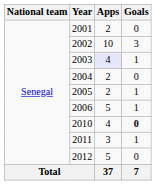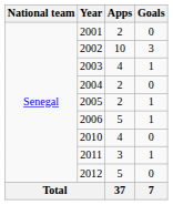2003 | Apps: lavender background -> no background
2010 | Goals: bold -> normal
